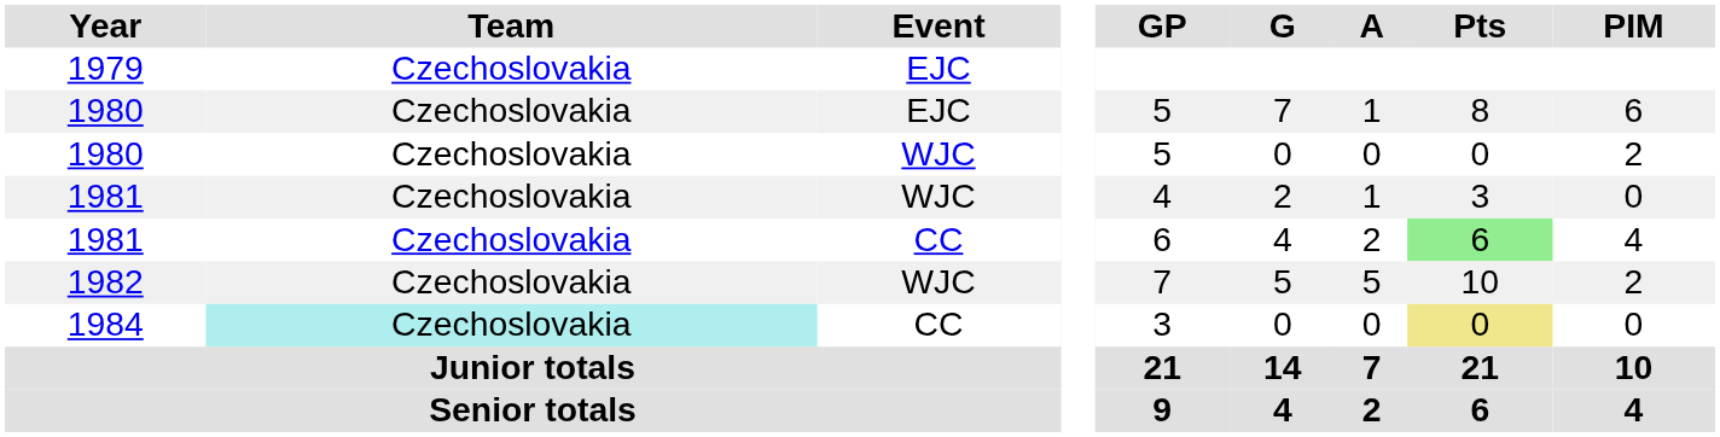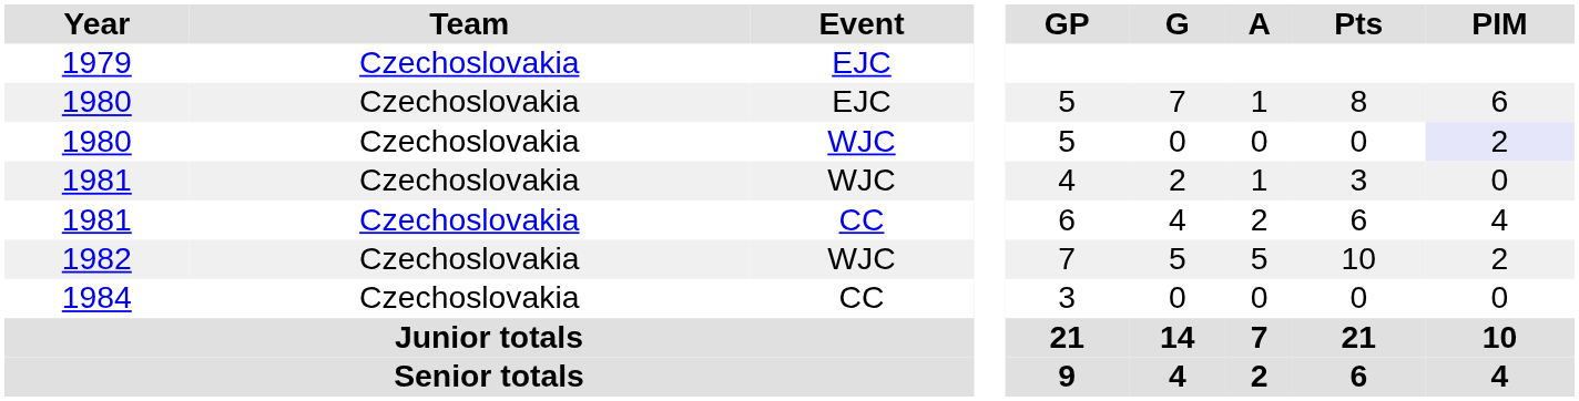1980 / WJC | PIM: no background -> lavender background
1981 / CC | Pts: lightgreen background -> no background
1984 | Team: paleturquoise background -> no background
1984 | Pts: khaki background -> no background
